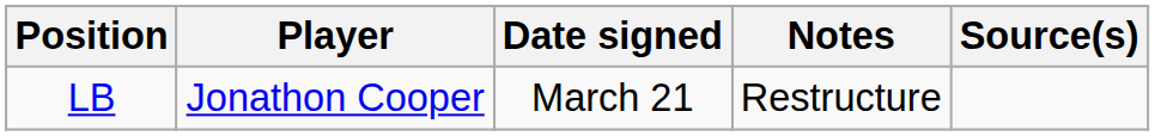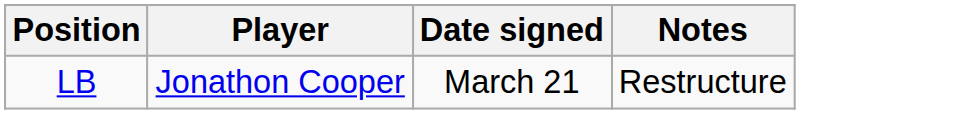- column: Source(s)
